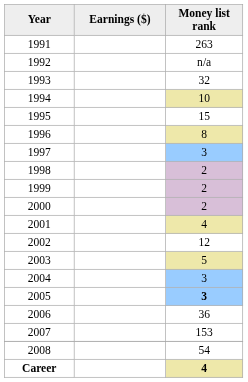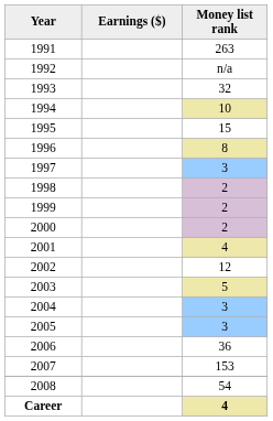2005 | column 3: bold -> normal
